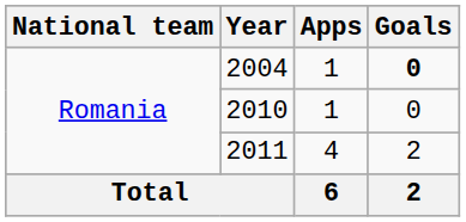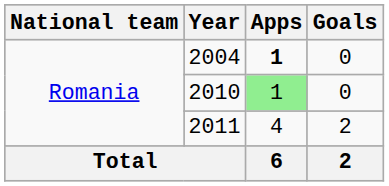2004 | Apps: normal -> bold
2004 | Goals: bold -> normal
2010 | Apps: no background -> lightgreen background
